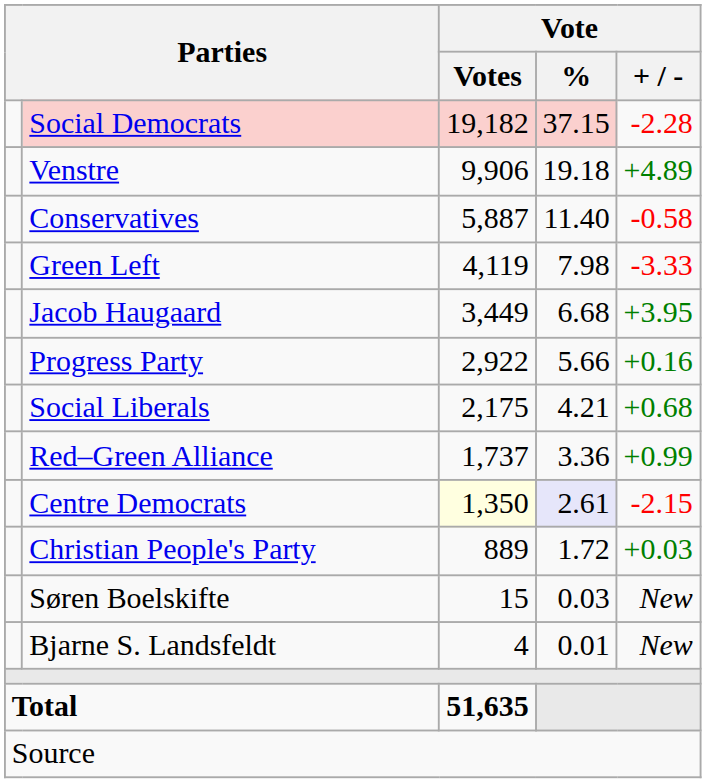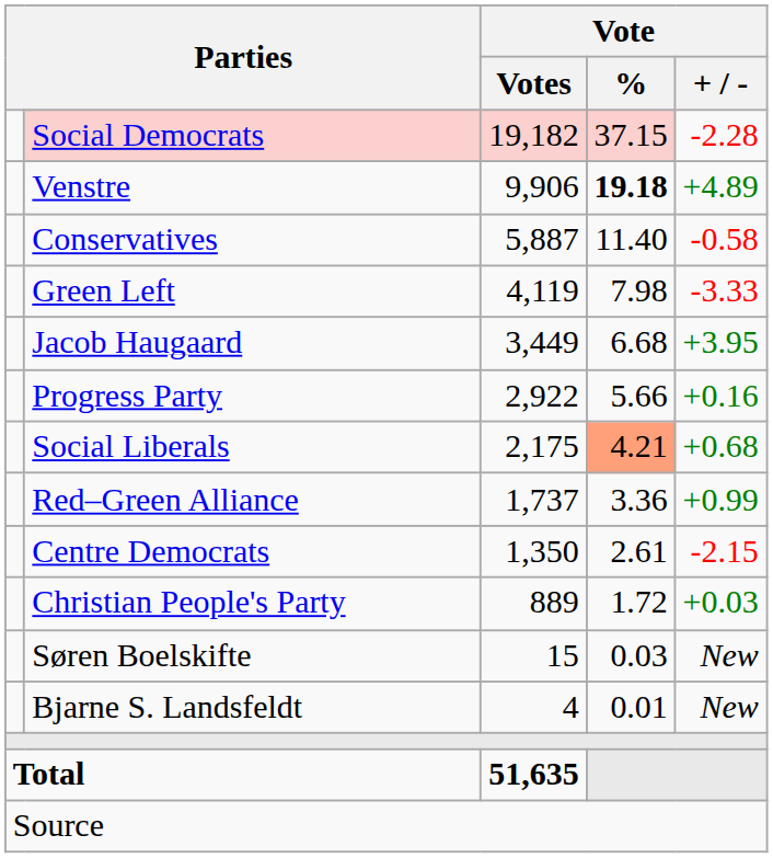Venstre | Vote / %: normal -> bold
Social Liberals | Vote / %: no background -> lightsalmon background
Centre Democrats | Vote / Votes: lightyellow background -> no background
Centre Democrats | Vote / %: lavender background -> no background
